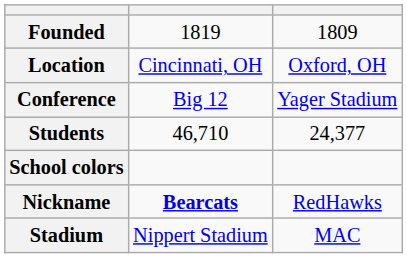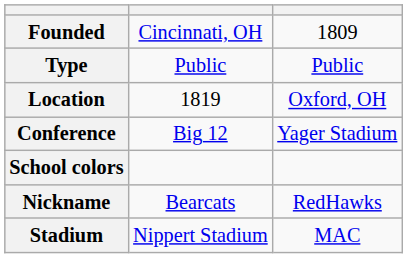Founded | column 2: 1819 -> Cincinnati, OH
+ row: Type | Public | Public
Location | column 2: Cincinnati, OH -> 1819
- row: Students | 46,710 | 24,377
Nickname | column 2: bold -> normal
